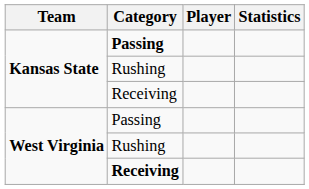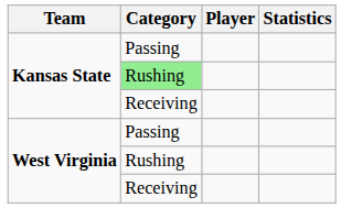Kansas State / Passing | Category: bold -> normal
Kansas State / Rushing | Category: no background -> lightgreen background
West Virginia / Receiving | Category: bold -> normal
